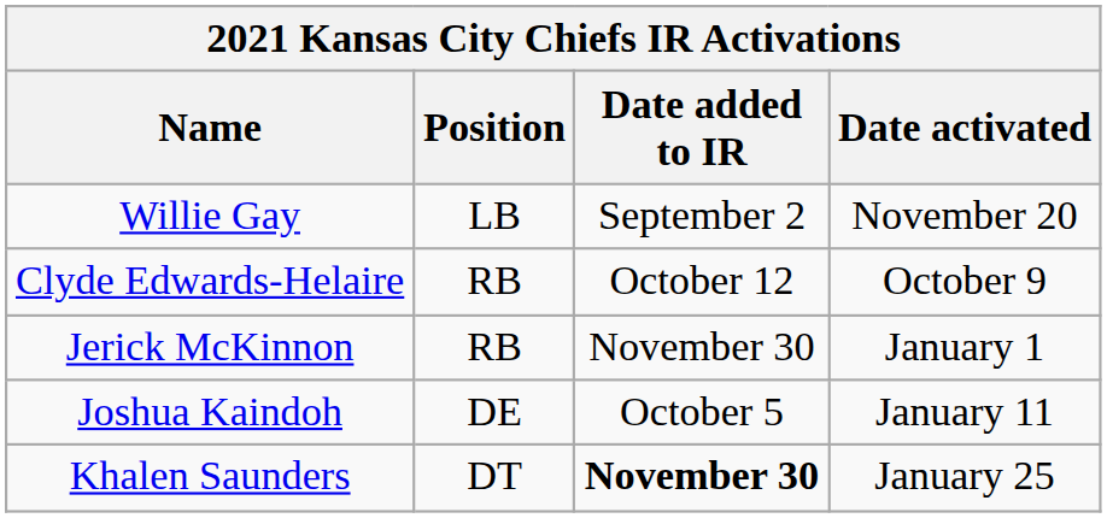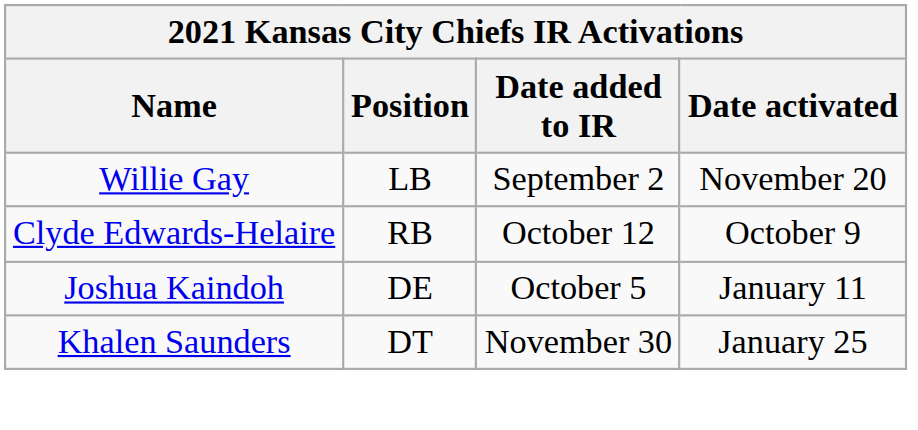- row: Jerick McKinnon | RB | November 30 | January 1
Khalen Saunders | Date added to IR: bold -> normal
